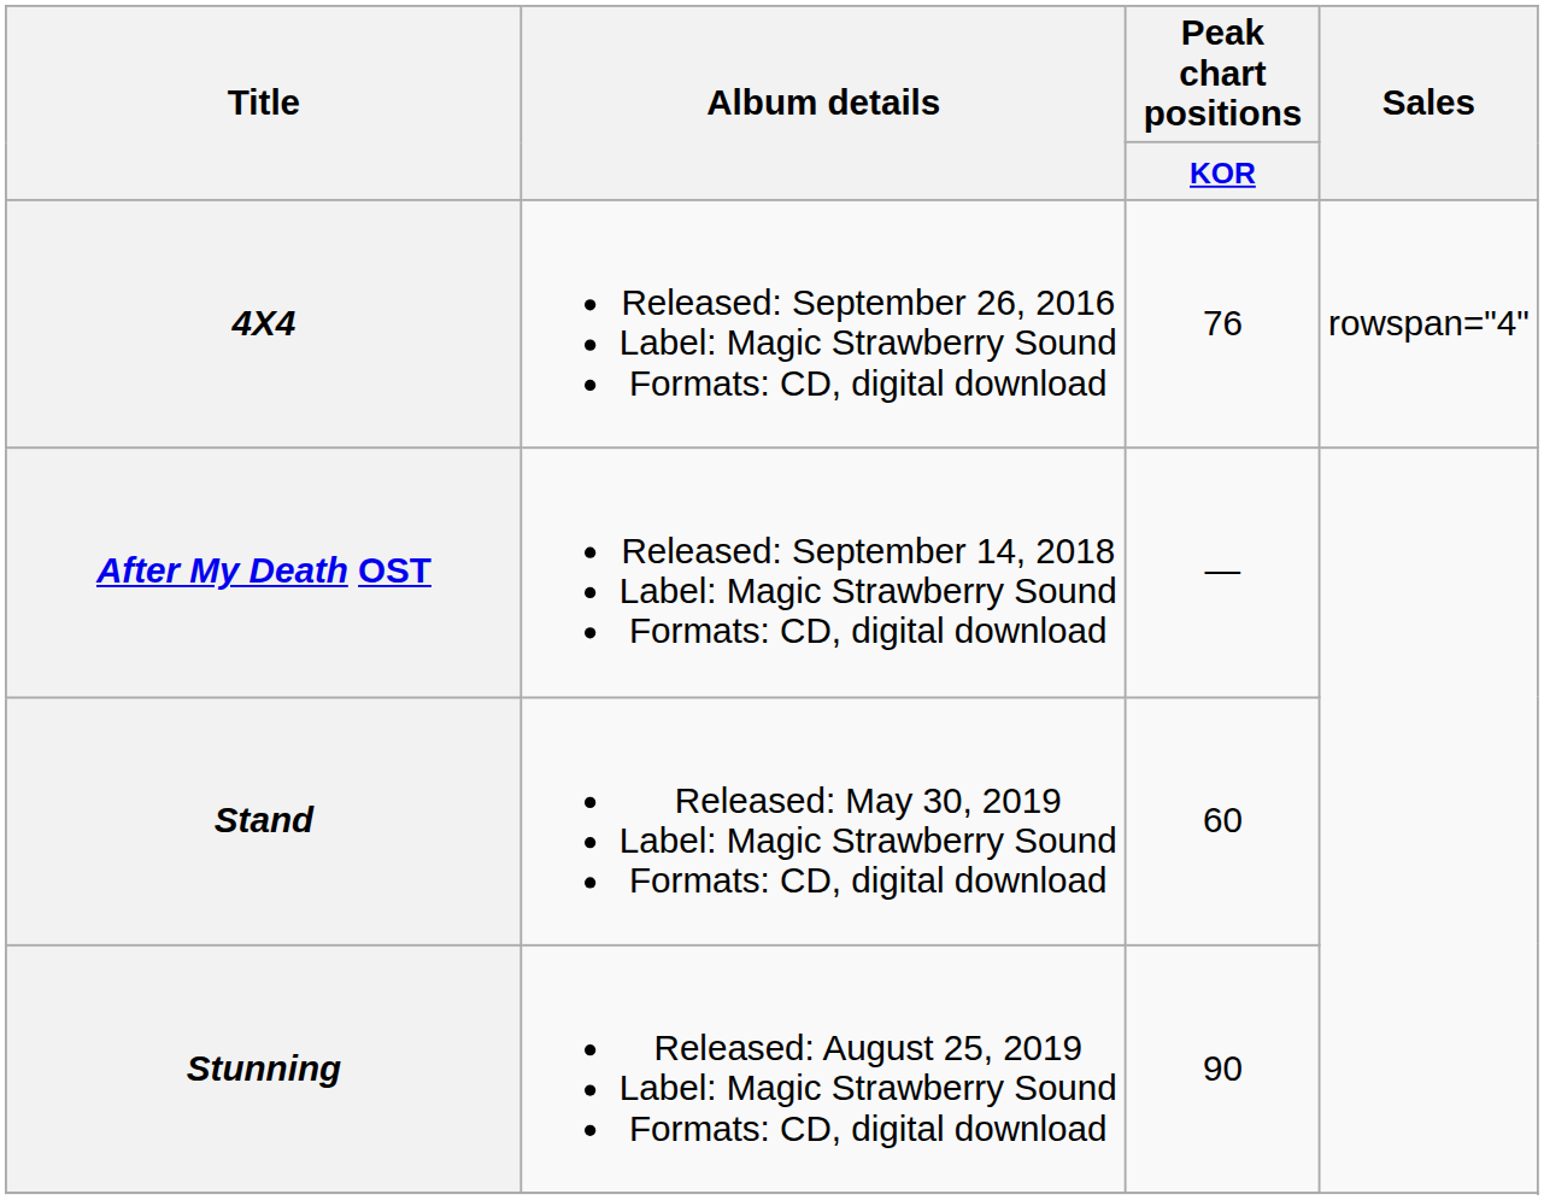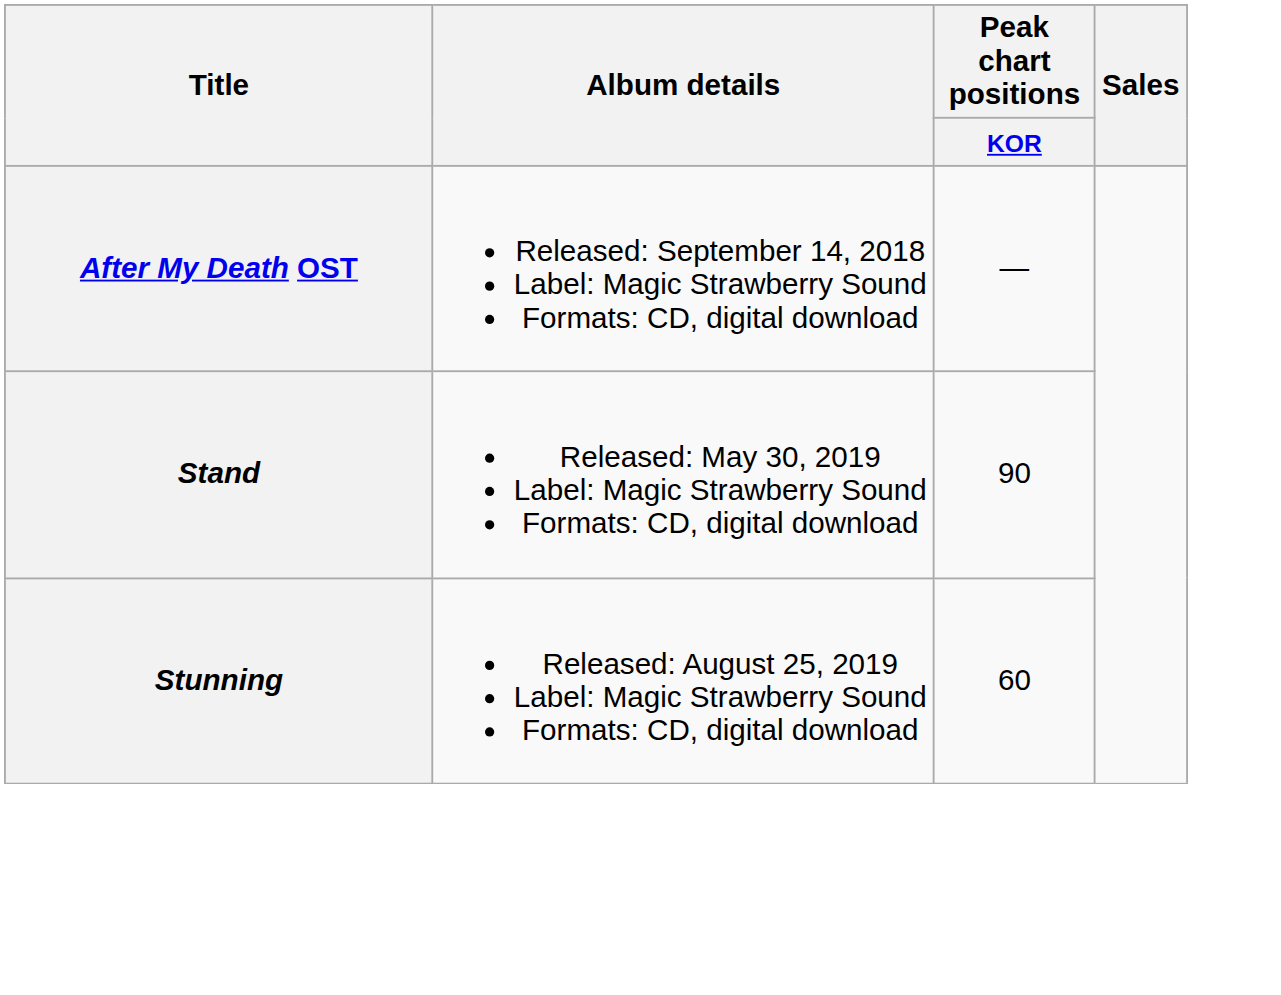- row: 4X4 | Released: September 26, 2016 Label: Magic Strawberry Sound Formats: CD, digital download | 76 | rowspan="4"
Stand | Peak chart positions / KOR: 60 -> 90
Stunning | Peak chart positions / KOR: 90 -> 60
